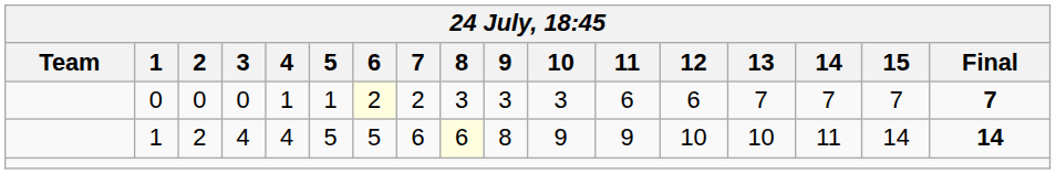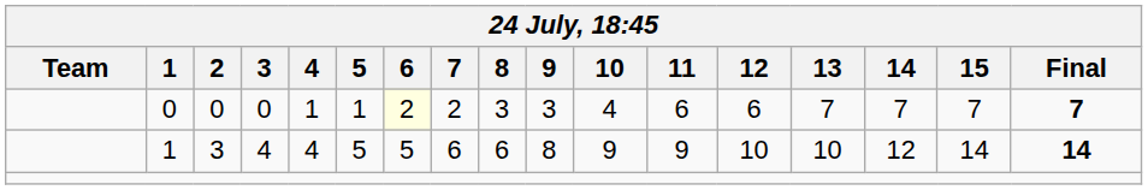row 3 | 10: 3 -> 4
row 4 | 2: 2 -> 3
row 4 | 8: lightyellow background -> no background
row 4 | 14: 11 -> 12
